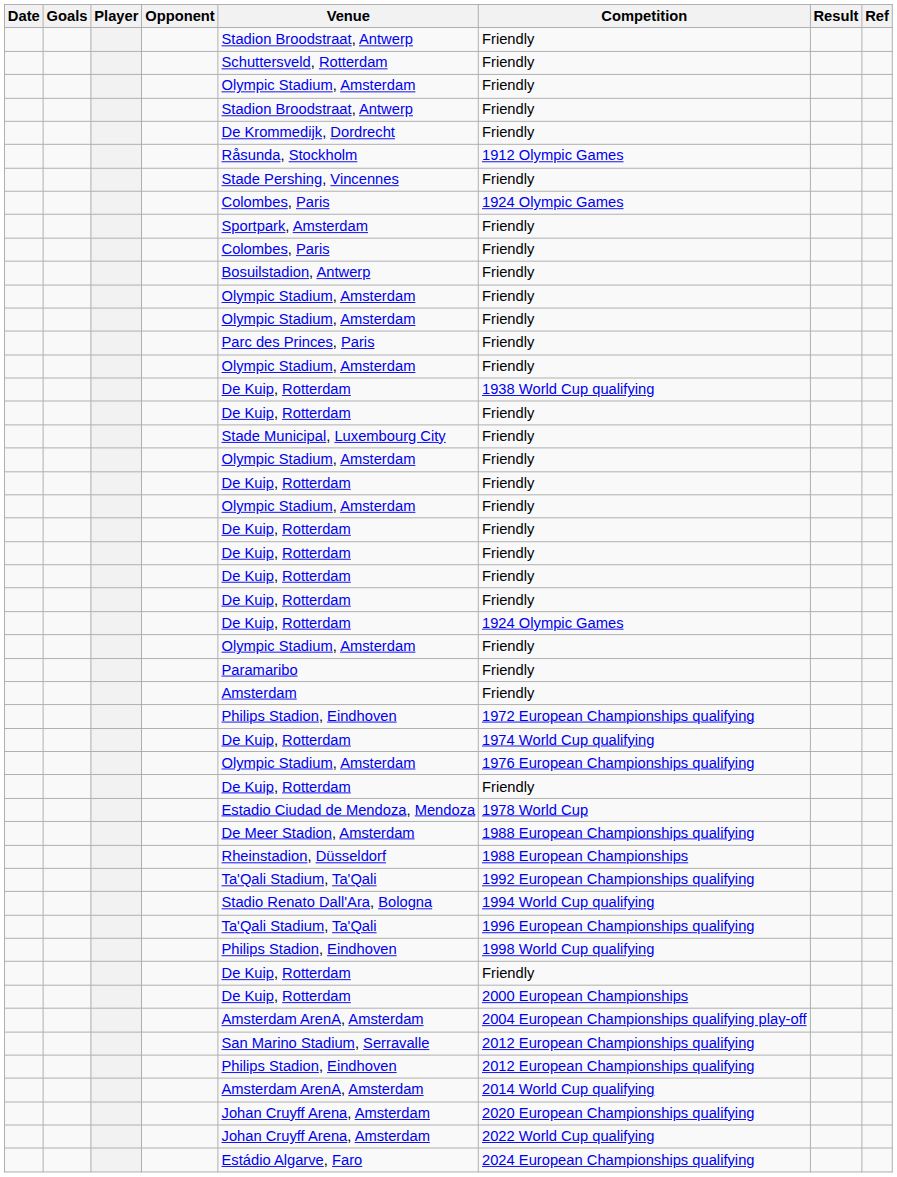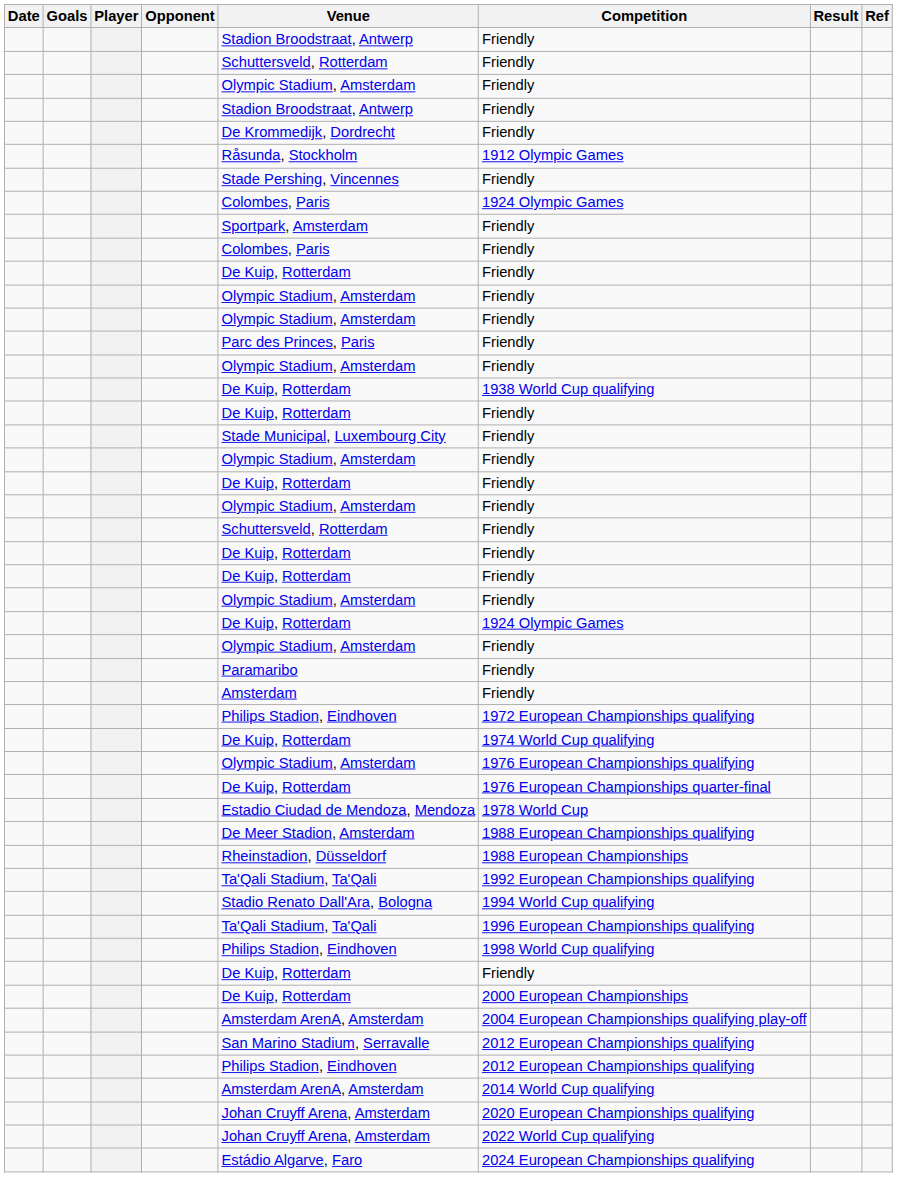row 12 | Venue: Bosuilstadion, Antwerp -> De Kuip, Rotterdam
row 23 | Venue: De Kuip, Rotterdam -> Schuttersveld, Rotterdam
row 26 | Venue: De Kuip, Rotterdam -> Olympic Stadium, Amsterdam
row 34 | Competition: Friendly -> 1976 European Championships quarter-final
